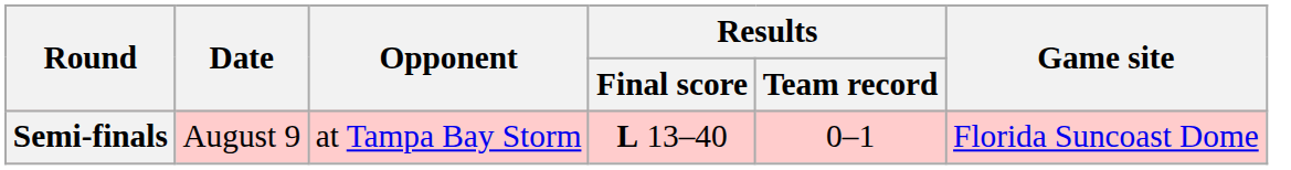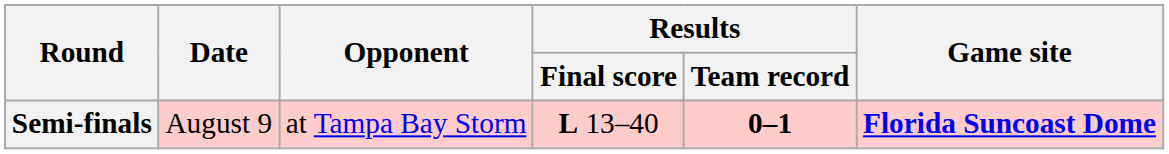Semi-finals | Results / Team record: normal -> bold
Semi-finals | Game site: normal -> bold
